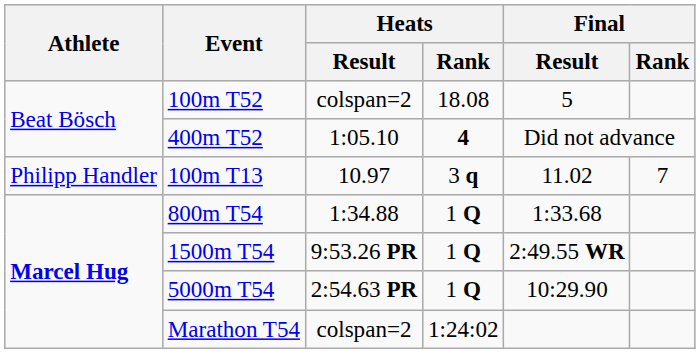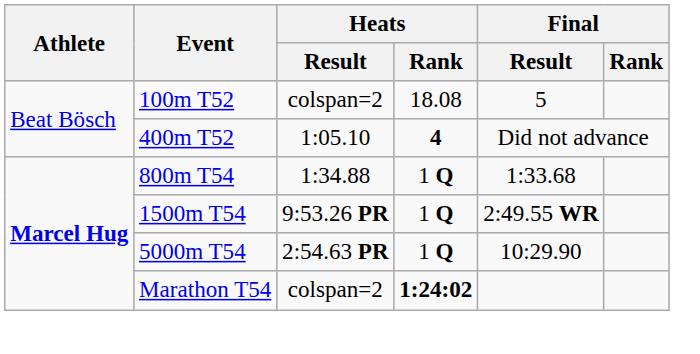- row: Philipp Handler | 100m T13 | 10.97 | 3 q | 11.02 | 7
Marathon T54 | Heats / Rank: normal -> bold
